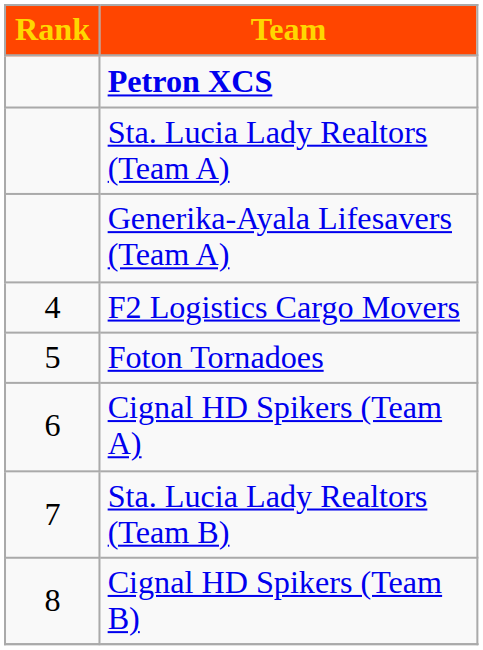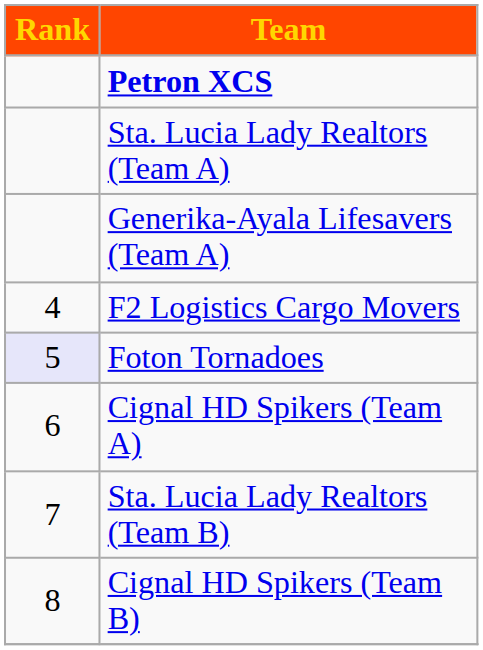Foton Tornadoes | Rank: no background -> lavender background
